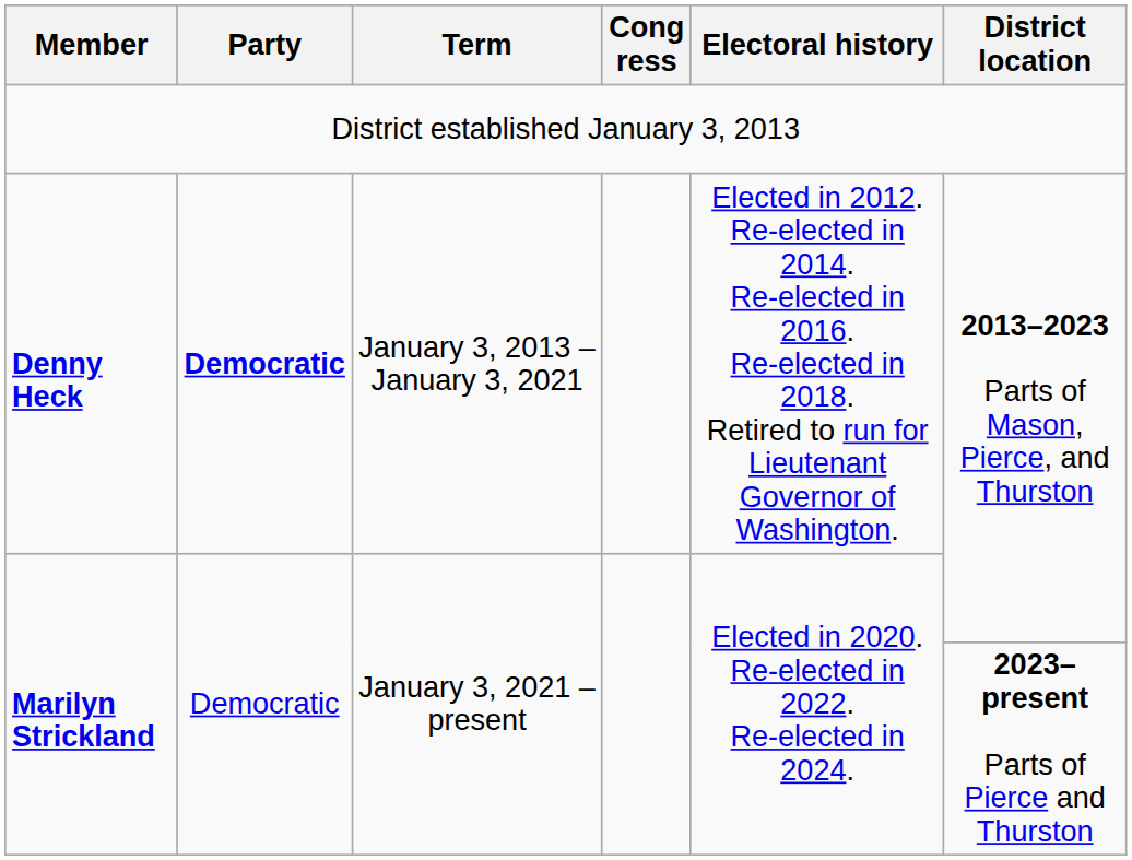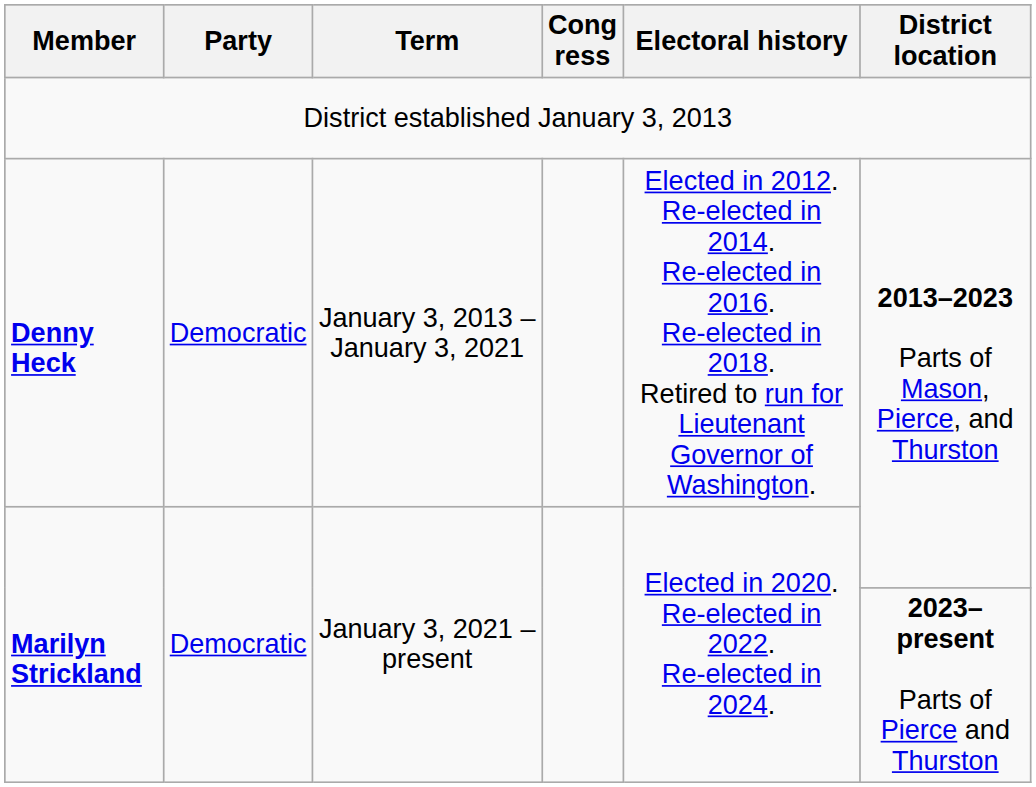Denny Heck | Party: bold -> normal
